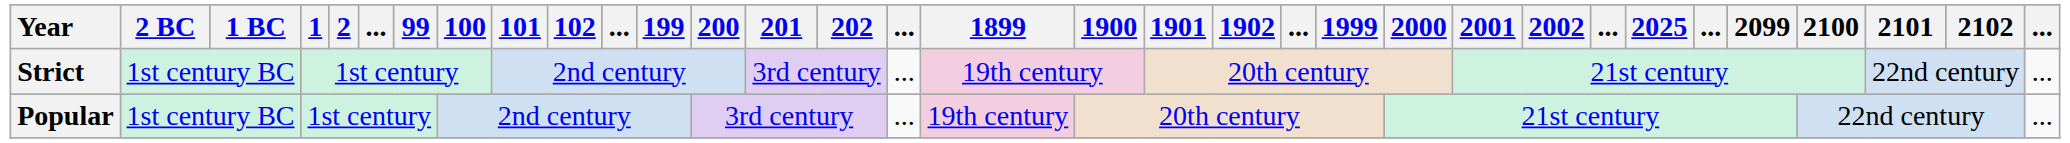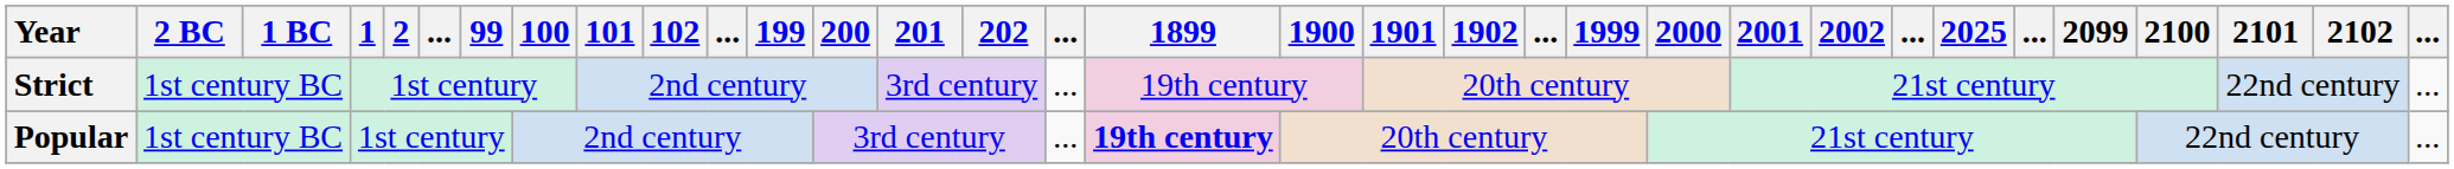Popular | 1899: normal -> bold
